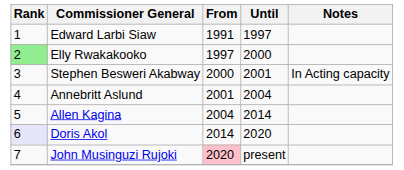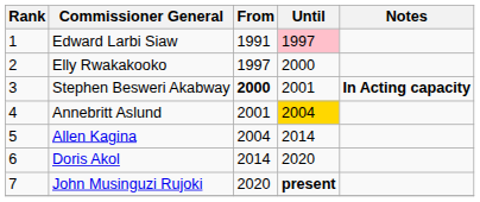Edward Larbi Siaw | Until: no background -> pink background
Elly Rwakakooko | Rank: lightgreen background -> no background
Stephen Besweri Akabway | From: normal -> bold
Stephen Besweri Akabway | Notes: normal -> bold
Annebritt Aslund | Until: no background -> gold background
Doris Akol | Rank: lavender background -> no background
John Musinguzi Rujoki | From: pink background -> no background
John Musinguzi Rujoki | Until: normal -> bold
